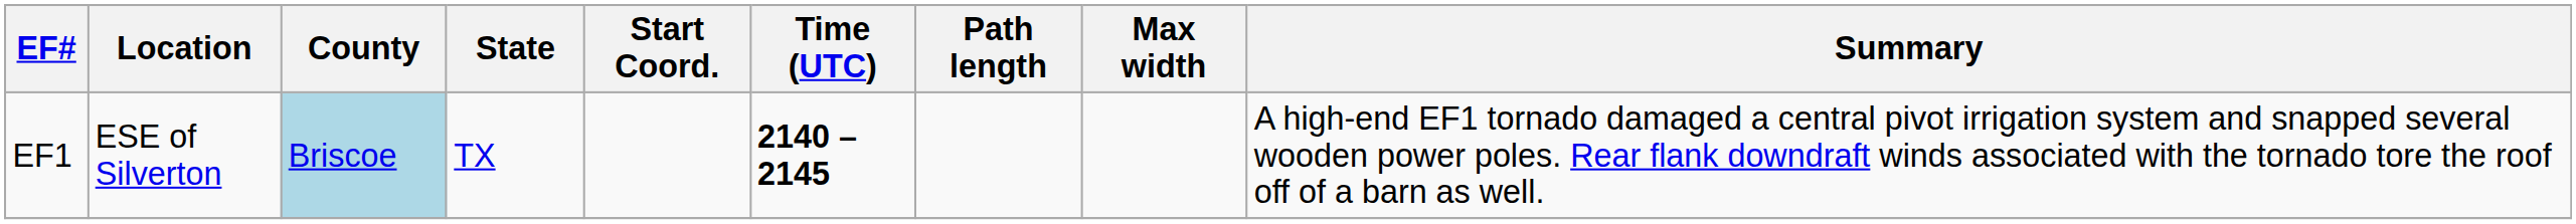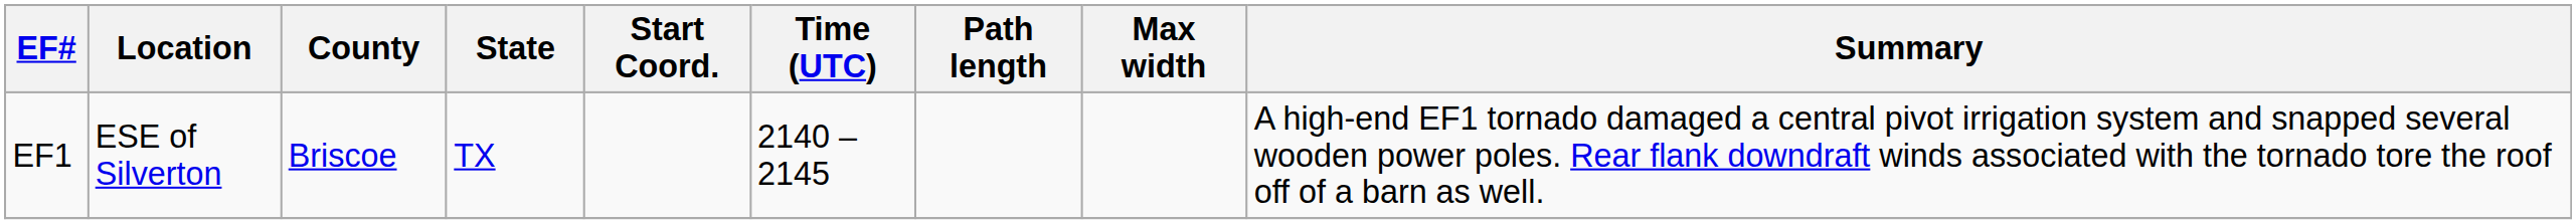EF1 | County: lightblue background -> no background
EF1 | Time (UTC): bold -> normal
